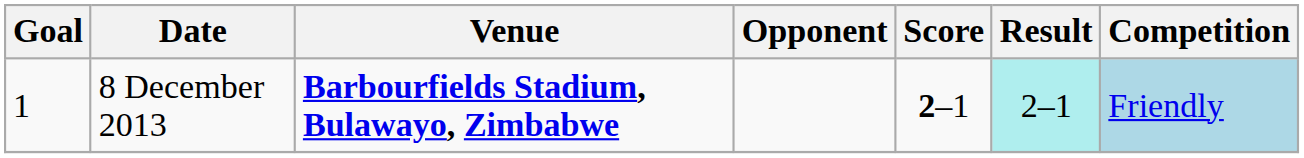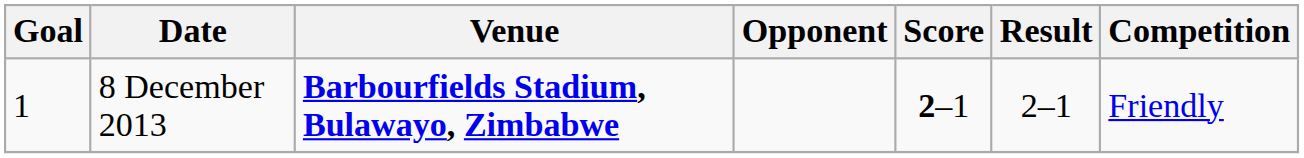8 December 2013 | Result: paleturquoise background -> no background
8 December 2013 | Competition: lightblue background -> no background
